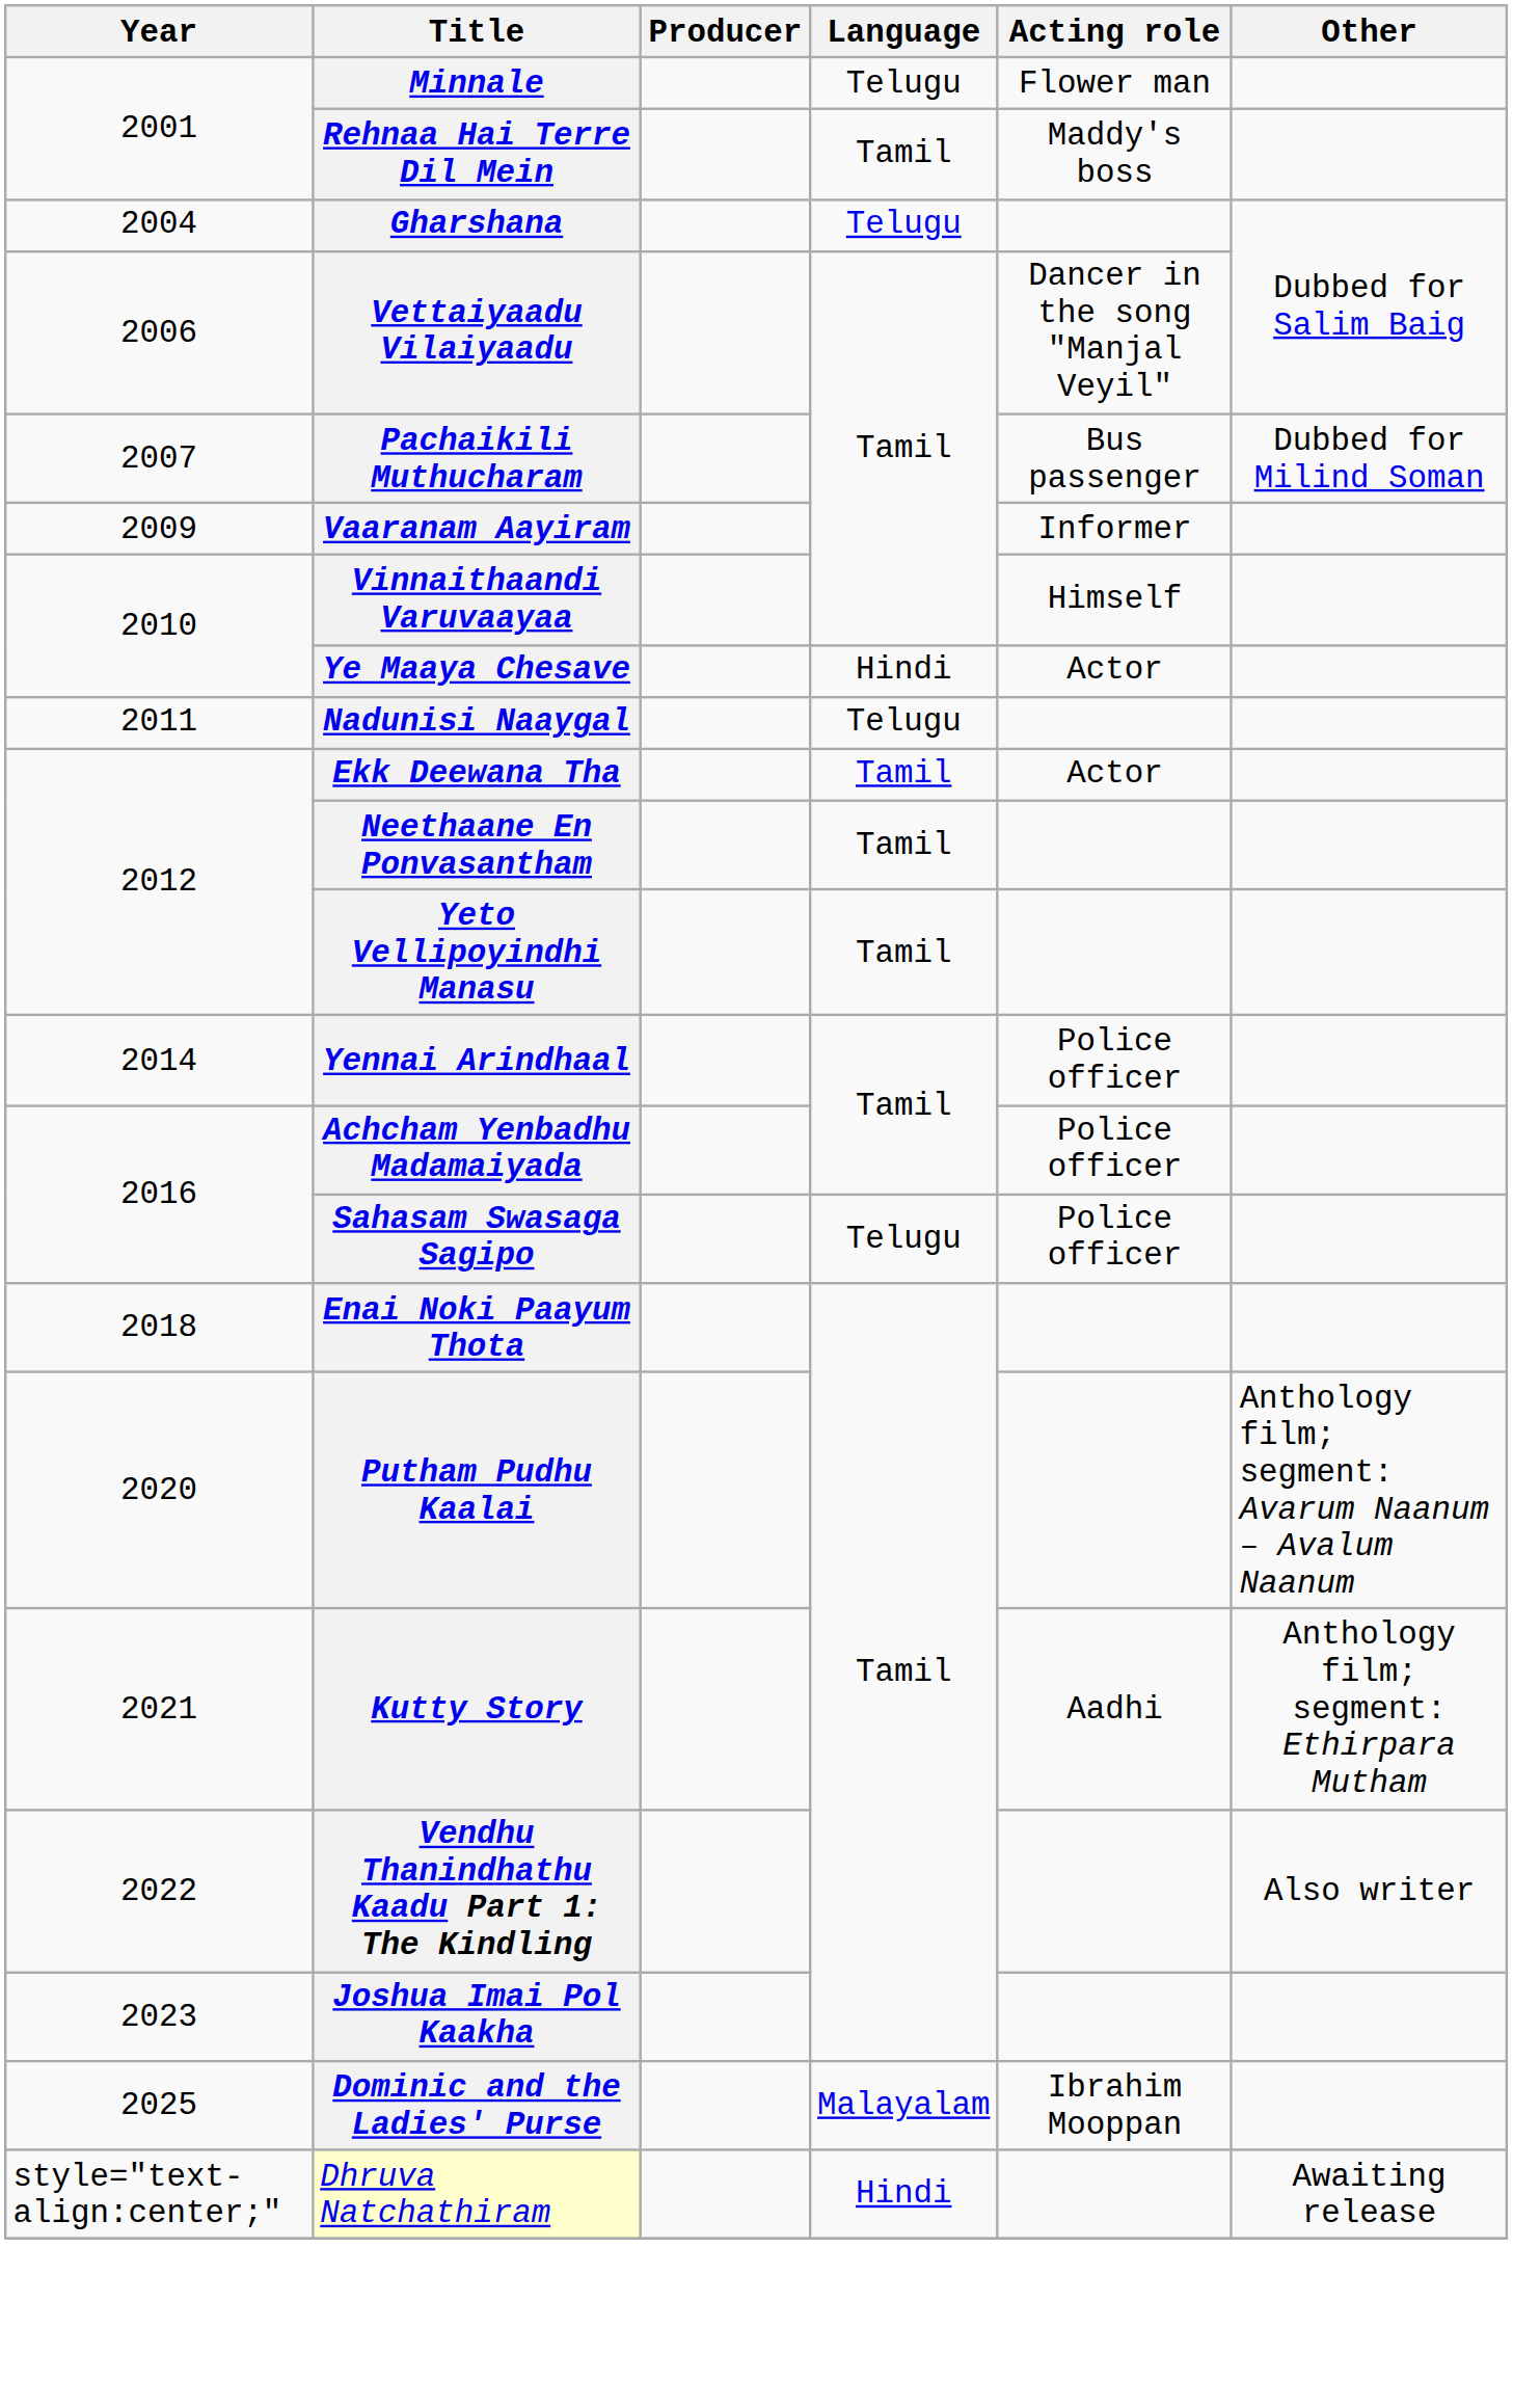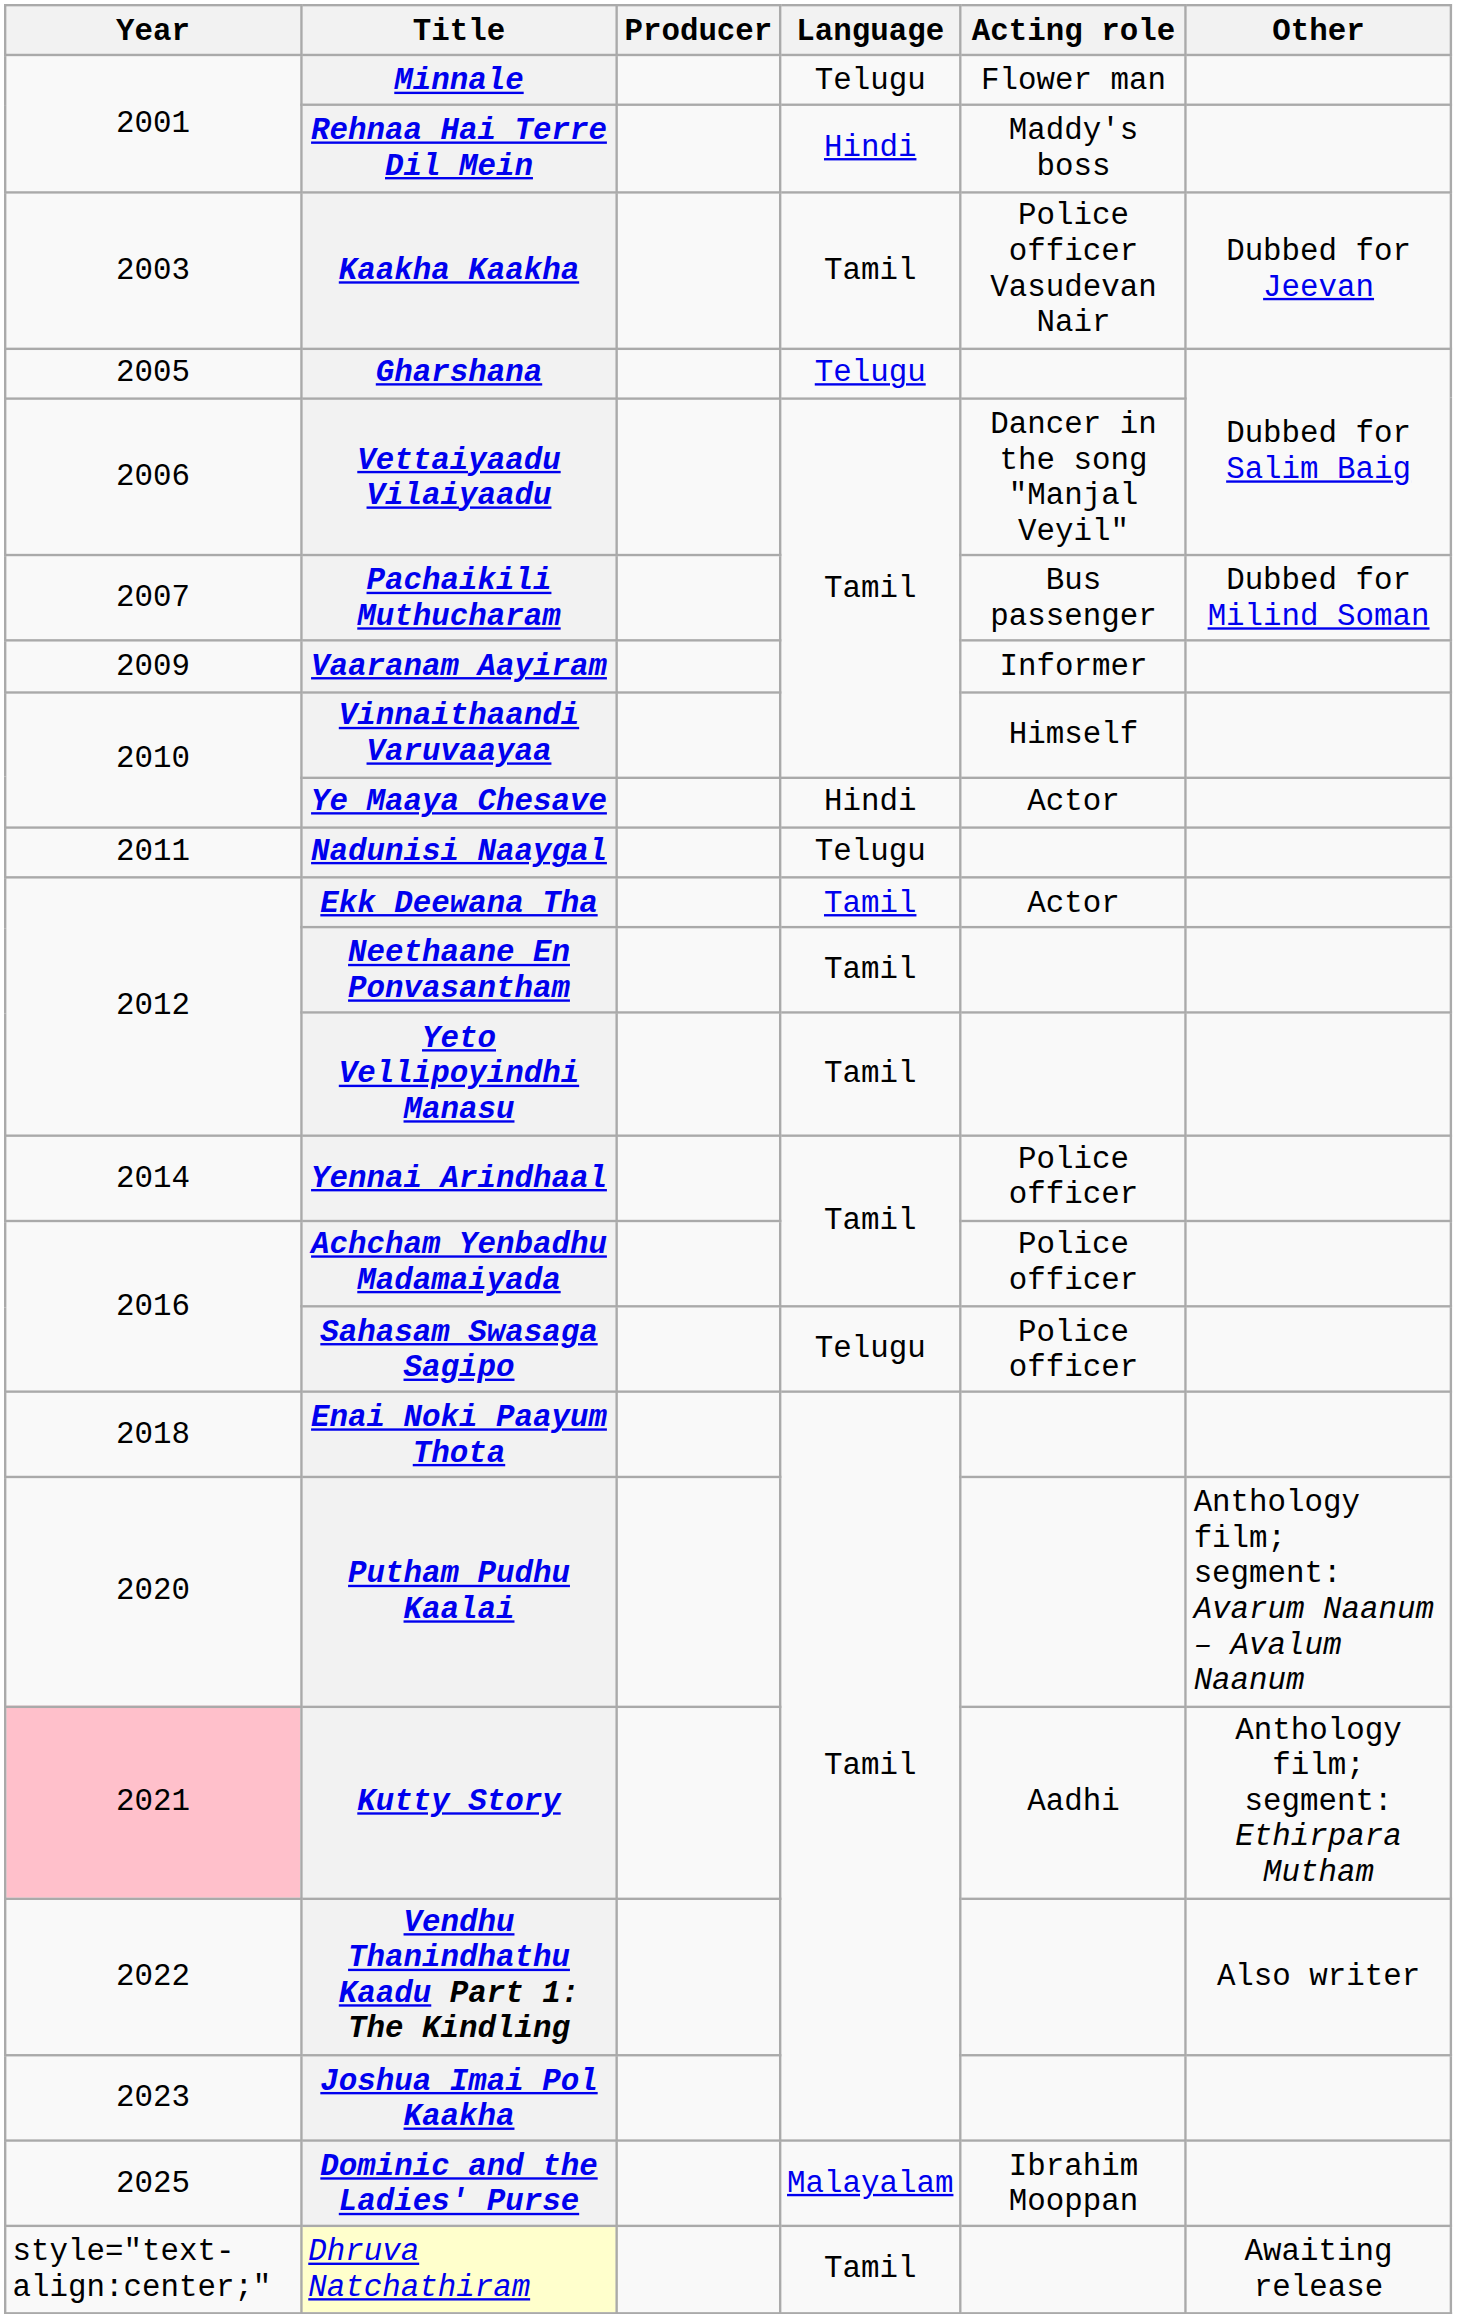Rehnaa Hai Terre Dil Mein | Language: Tamil -> Hindi
+ row: 2003 | Kaakha Kaakha | Tamil | Police officer Vasudevan Nair | Dubbed for Jeevan
Gharshana | Year: 2004 -> 2005
Kutty Story | Year: no background -> pink background
Dhruva Natchathiram | Language: Hindi -> Tamil
